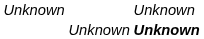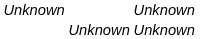row 2 | column 3: bold -> normal
